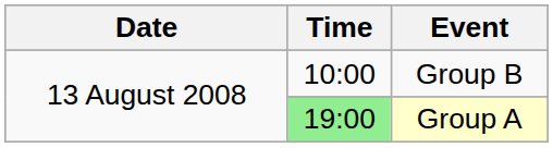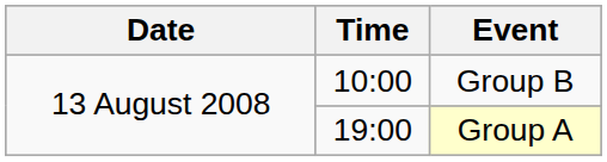Group A | Time: lightgreen background -> no background
